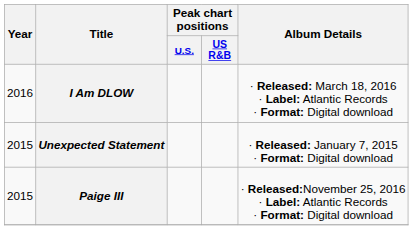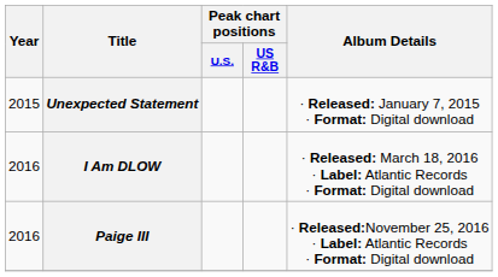rows swapped: Unexpected Statement <-> I Am DLOW
Paige III | Year: 2015 -> 2016
